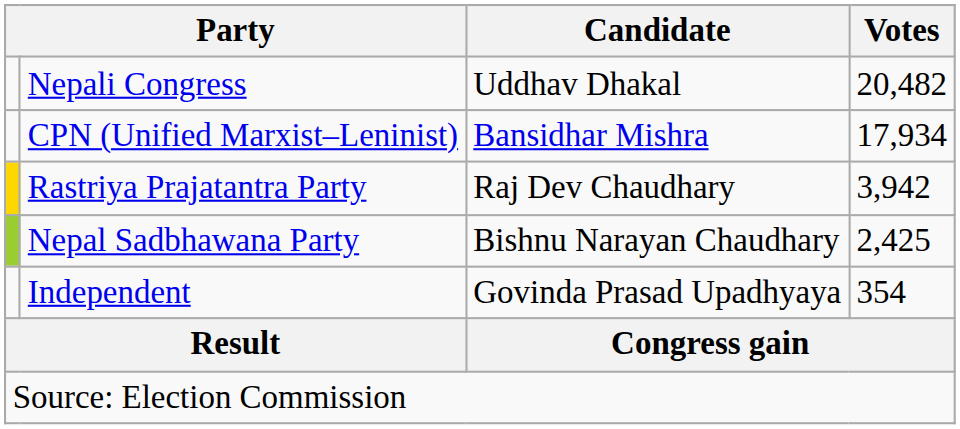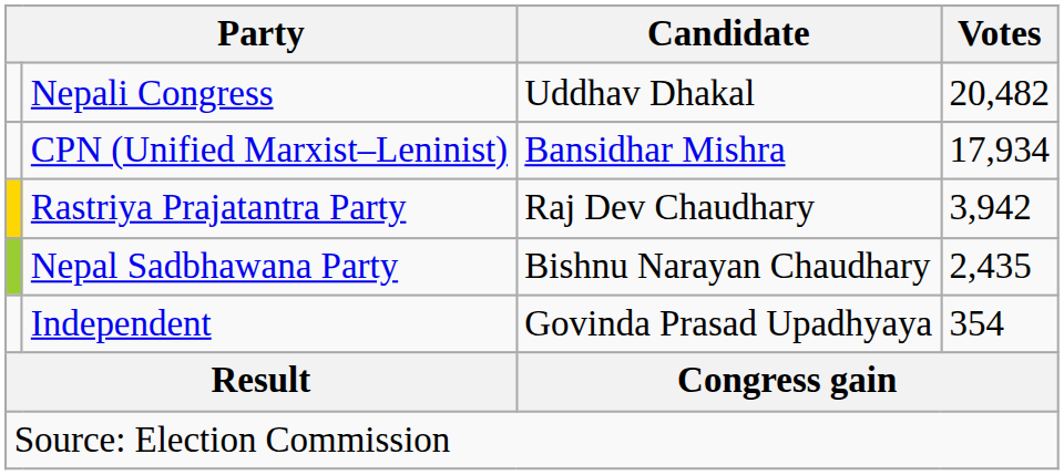Nepal Sadbhawana Party | Votes: 2,425 -> 2,435
